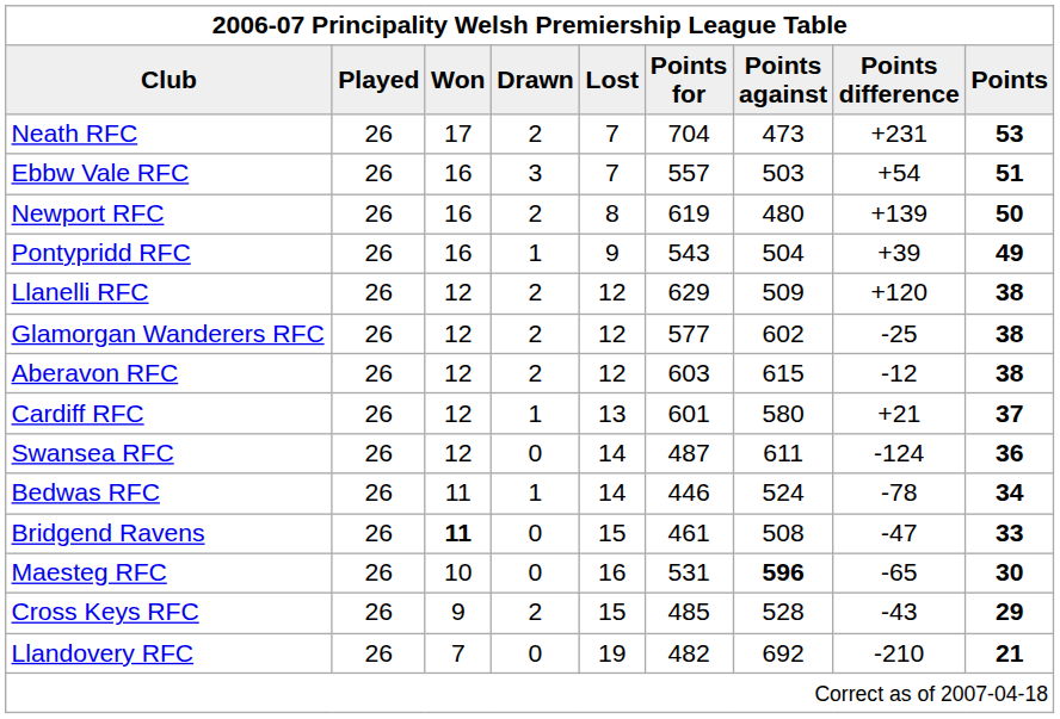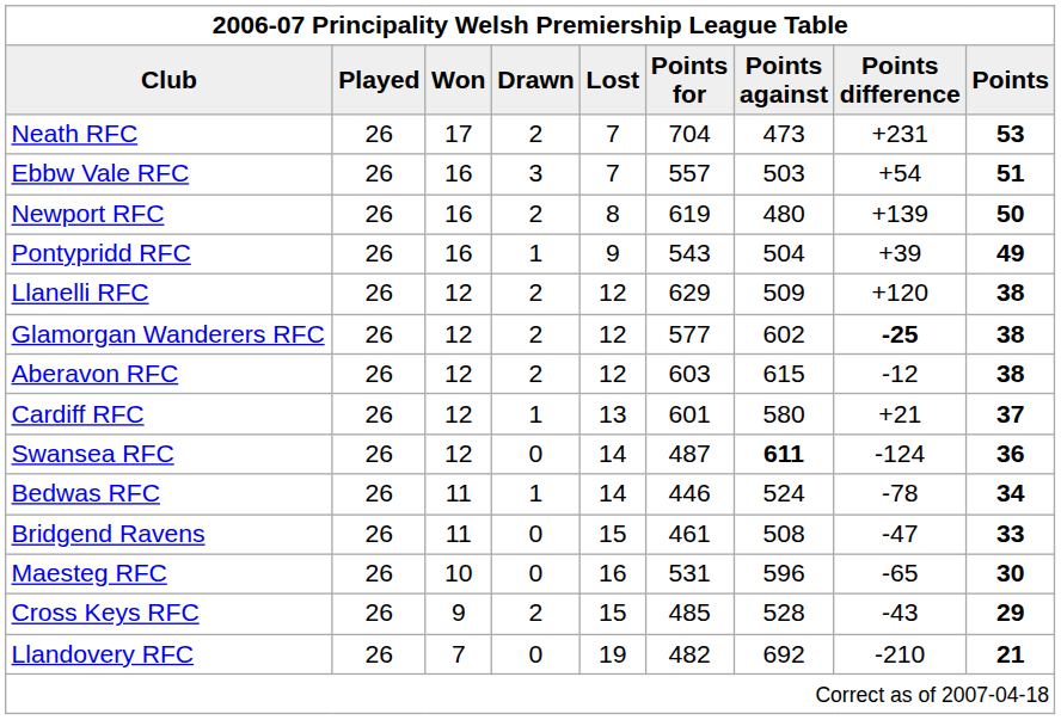Glamorgan Wanderers RFC | Points difference: normal -> bold
Swansea RFC | Points against: normal -> bold
Bridgend Ravens | Won: bold -> normal
Maesteg RFC | Points against: bold -> normal
